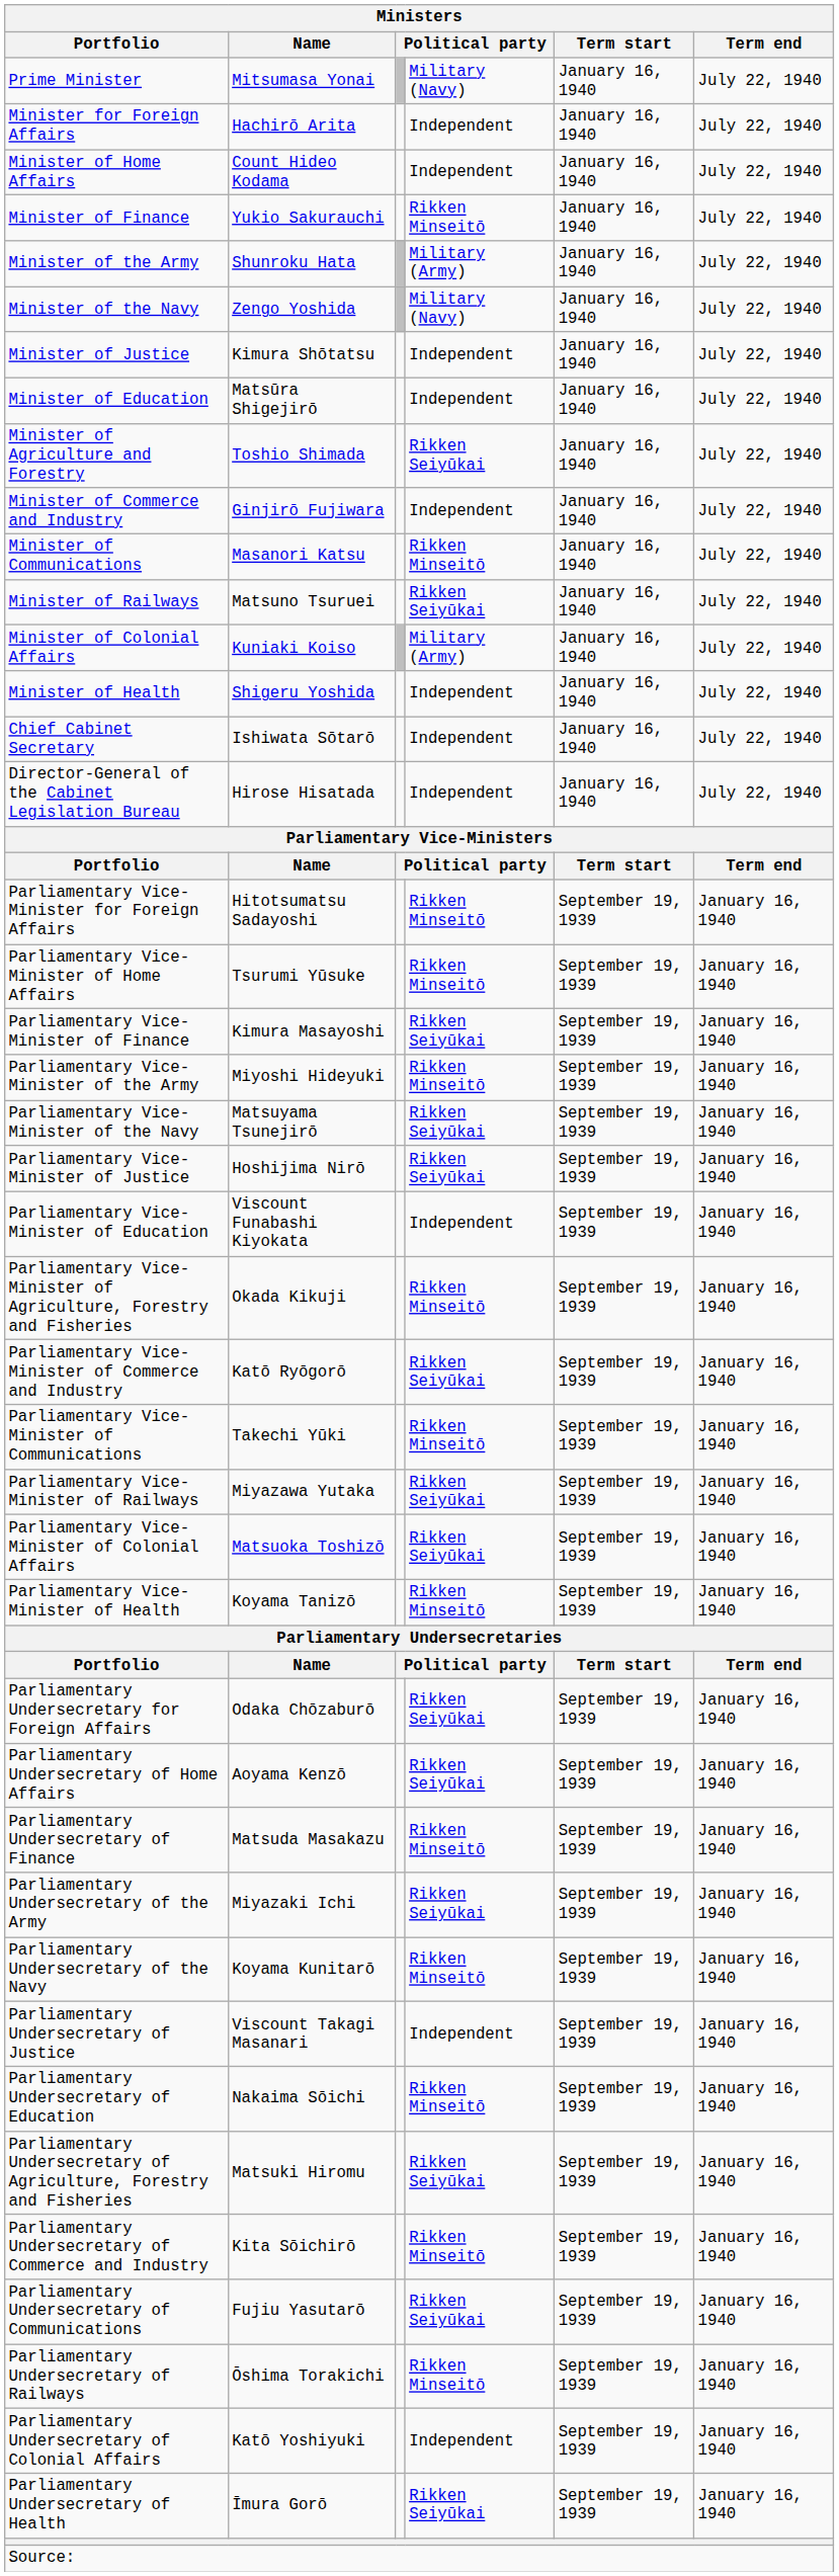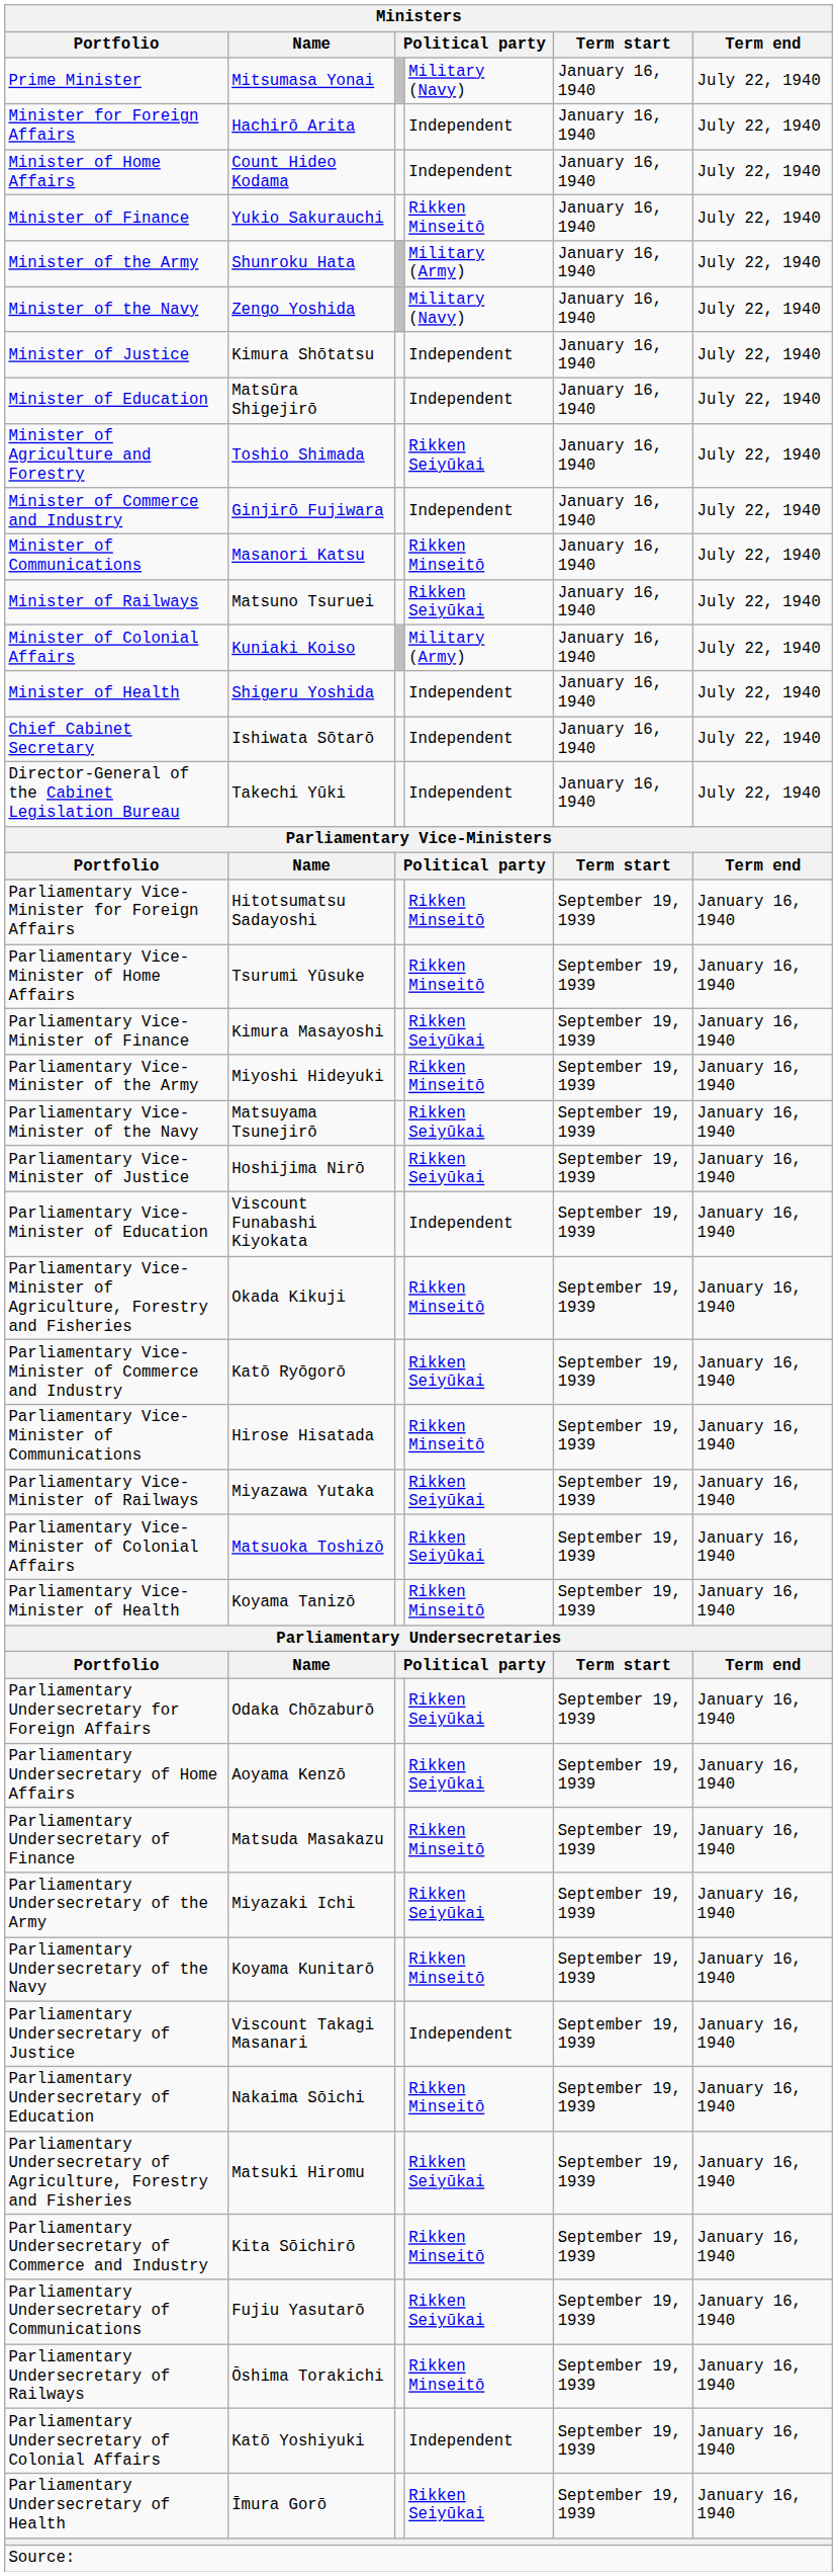Director-General of the Cabinet Legislation Bureau | Name: Hirose Hisatada -> Takechi Yūki
Parliamentary Vice-Minister of Communications | Name: Takechi Yūki -> Hirose Hisatada
